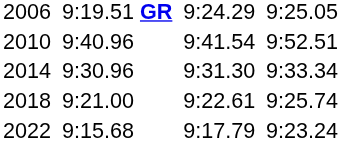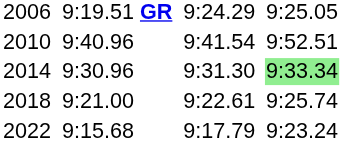2014 | column 4: no background -> lightgreen background
